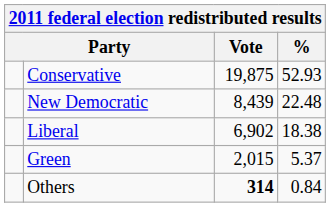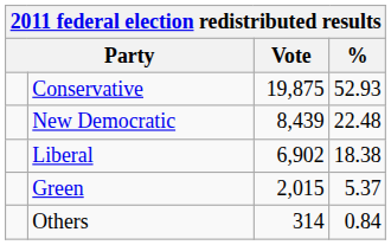Others | Vote: bold -> normal
